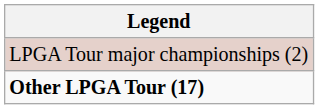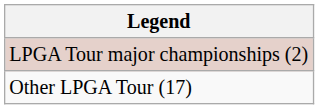row 3 | column 1: bold -> normal
